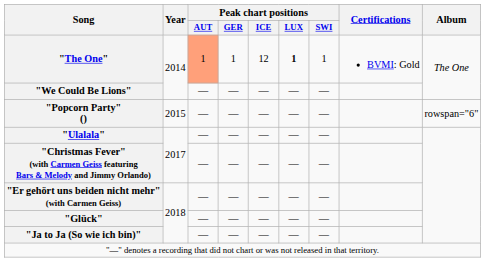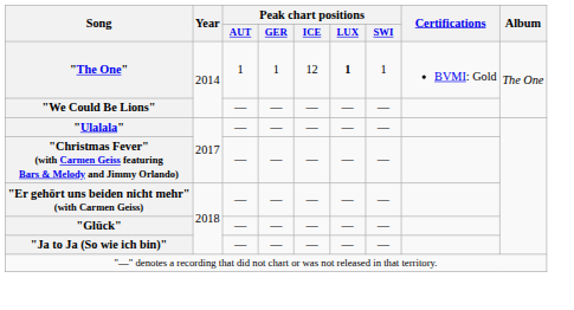"The One" | Peak chart positions / AUT: lightsalmon background -> no background
- row: "Popcorn Party" () | 2015 | — | — | — | — | — | rowspan="6"
